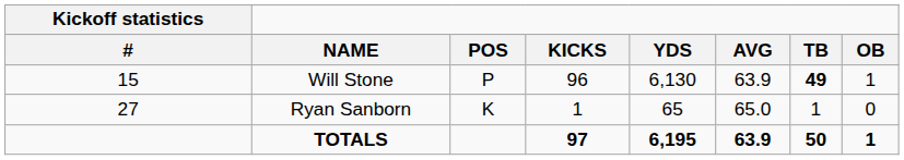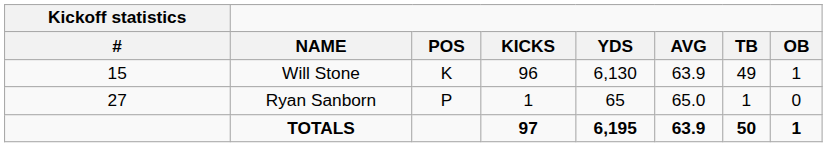Will Stone | POS: P -> K
Will Stone | TB: bold -> normal
Ryan Sanborn | POS: K -> P
